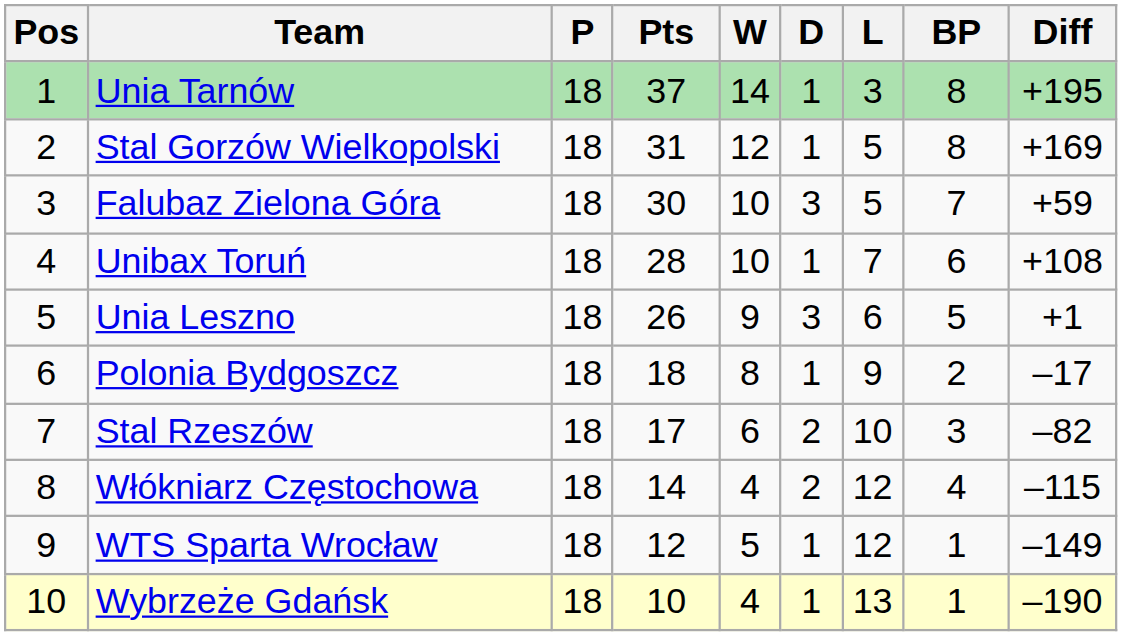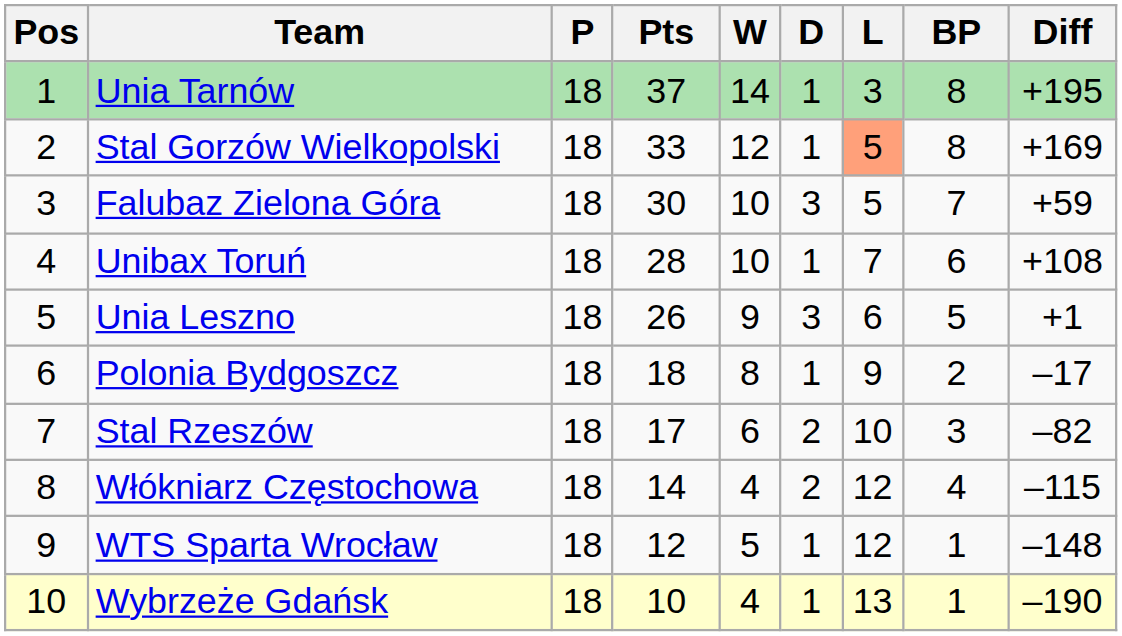Stal Gorzów Wielkopolski | Pts: 31 -> 33
Stal Gorzów Wielkopolski | L: no background -> lightsalmon background
WTS Sparta Wrocław | Diff: –149 -> –148
